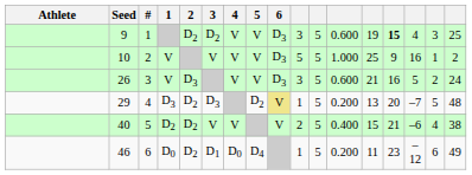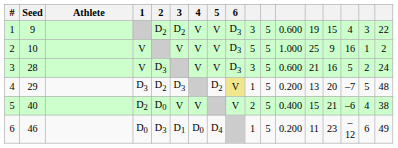columns swapped: # <-> Athlete
row 2 | column 14: bold -> normal
row 2 | column 17: 25 -> 22
row 4 | Seed: 26 -> 28
row 6 | 2: D2 -> D0
row 7 | 2: D2 -> D3
